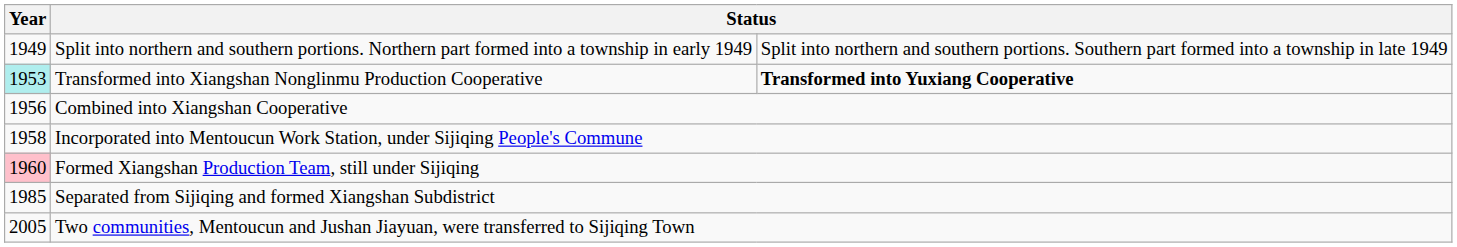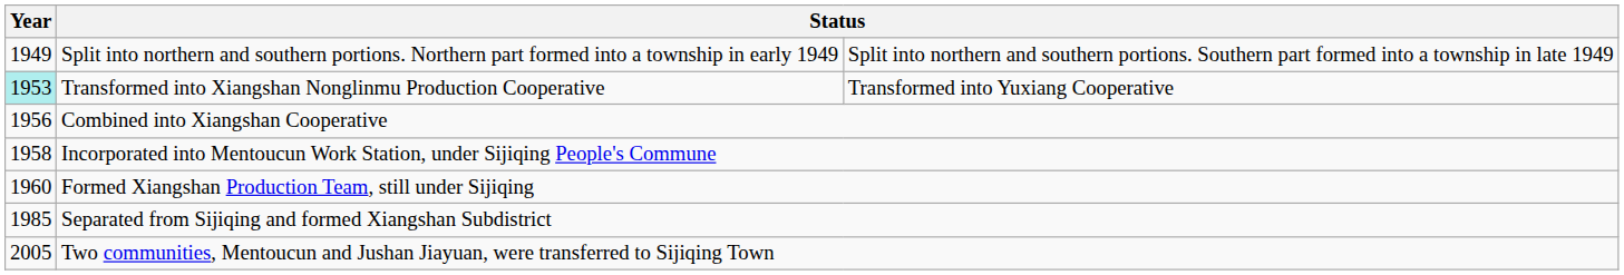Transformed into Xiangshan Nonglinmu Production Cooperative | column 3: bold -> normal
Formed Xiangshan Production Team, still under Sijiqing | Year: pink background -> no background
